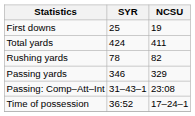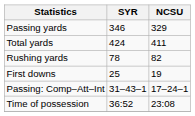rows swapped: First downs <-> Passing yards
Passing: Comp–Att–Int | NCSU: 23:08 -> 17–24–1
Time of possession | NCSU: 17–24–1 -> 23:08
